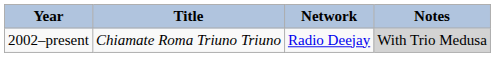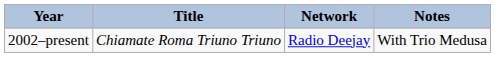2002–present | Notes: lightgrey background -> no background
